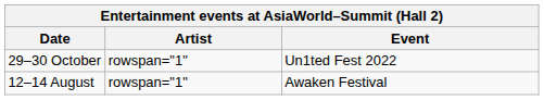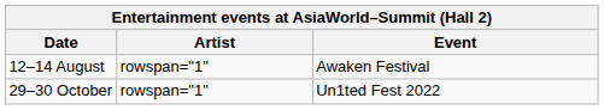rows swapped: 12–14 August <-> 29–30 October
